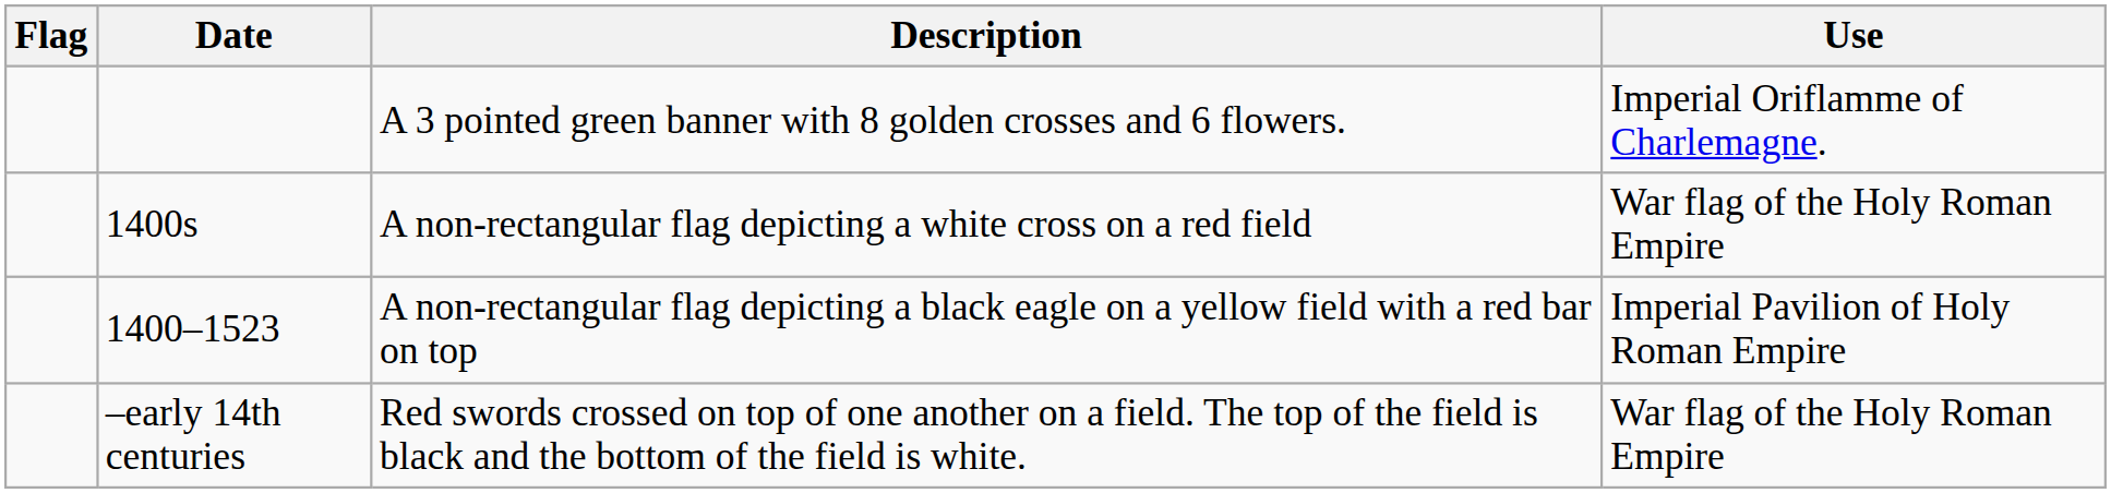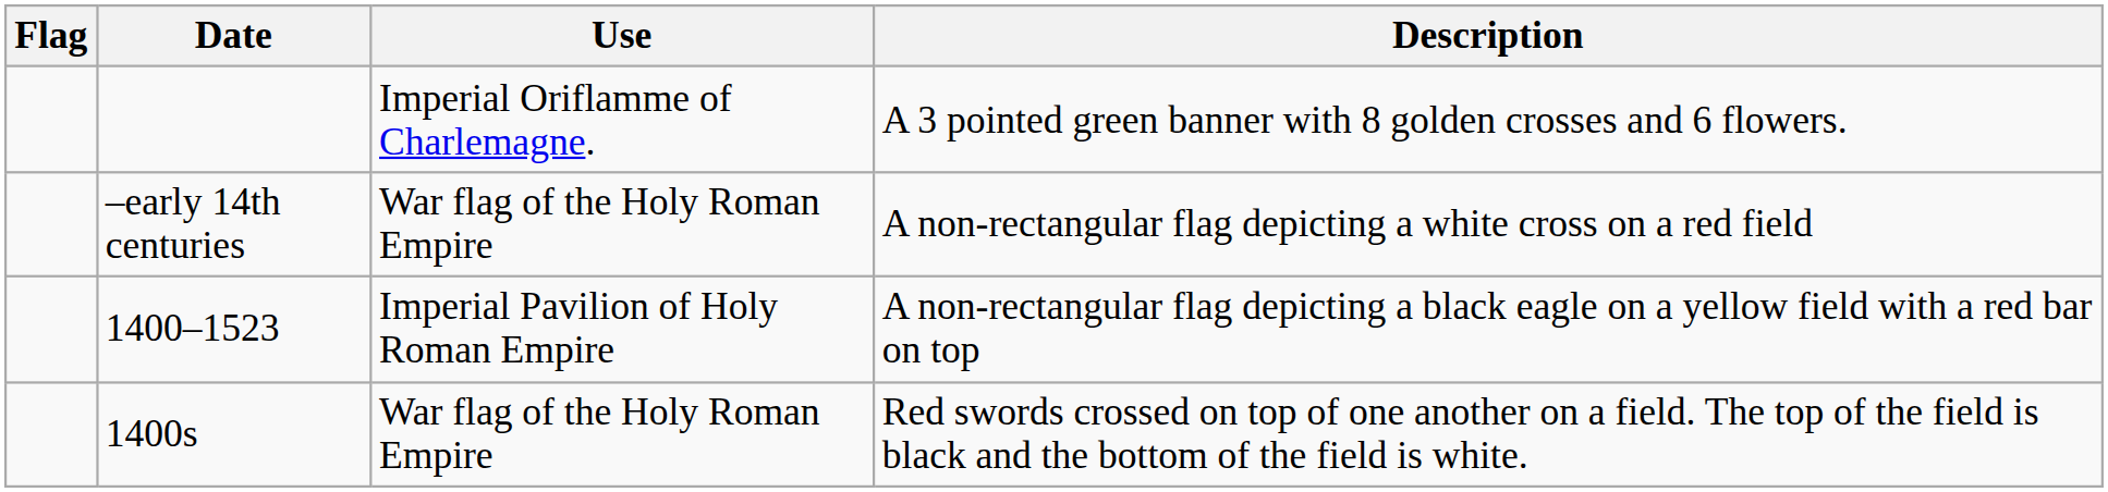columns swapped: Use <-> Description
row 3 | Date: 1400s -> –early 14th centuries
row 5 | Date: –early 14th centuries -> 1400s
